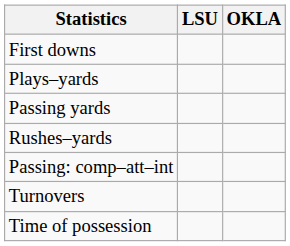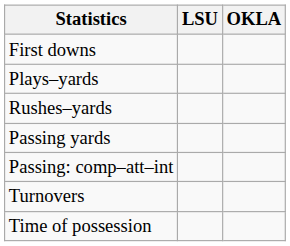rows swapped: Rushes–yards <-> Passing yards
